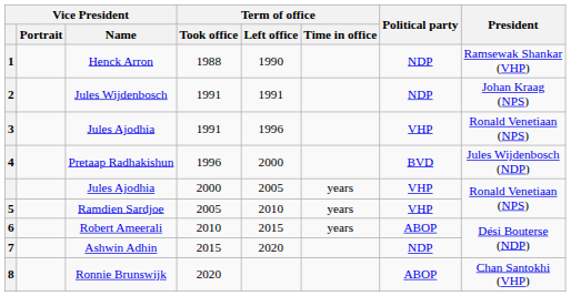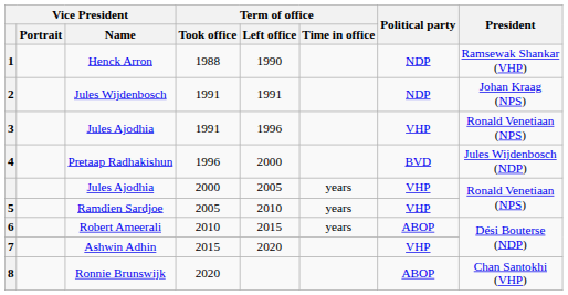7 | Political party: NDP -> VHP
